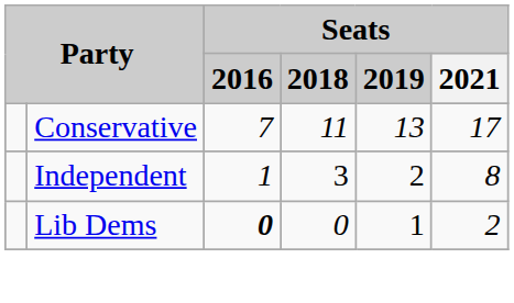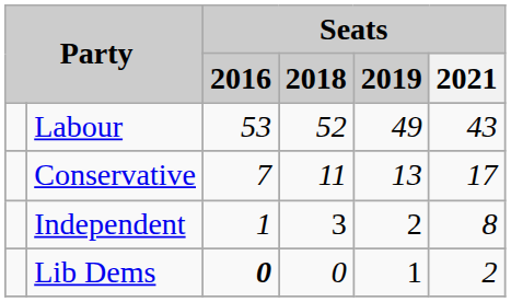+ row: Labour | 53 | 52 | 49 | 43
